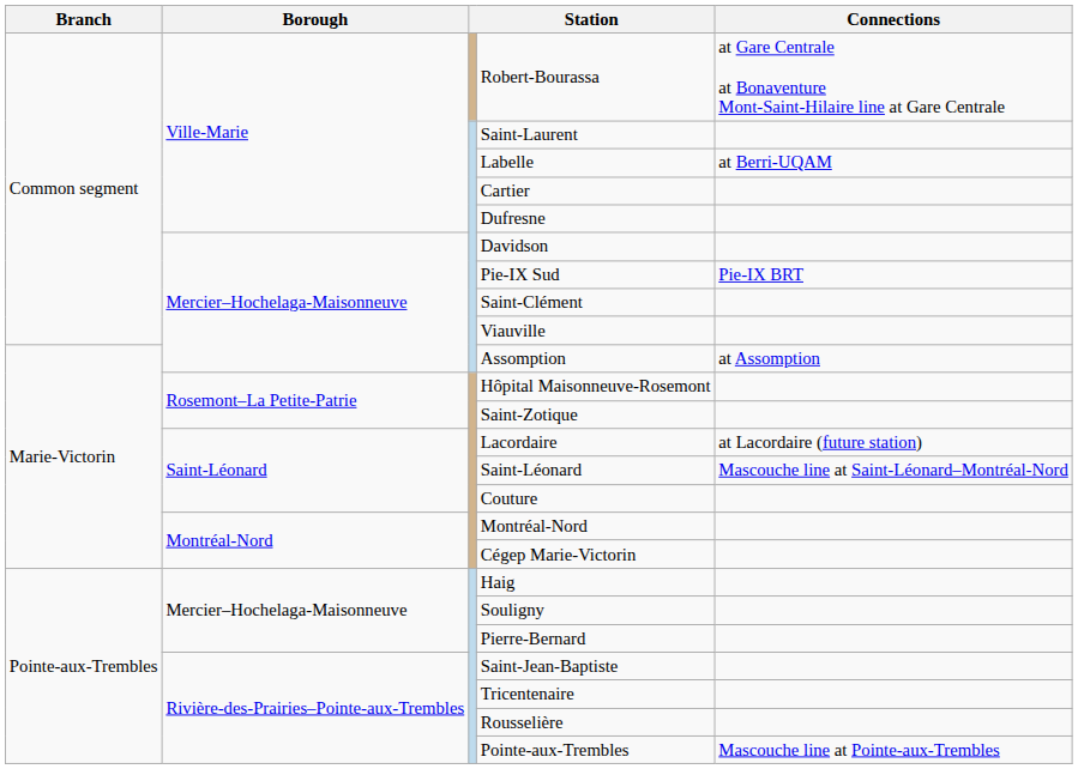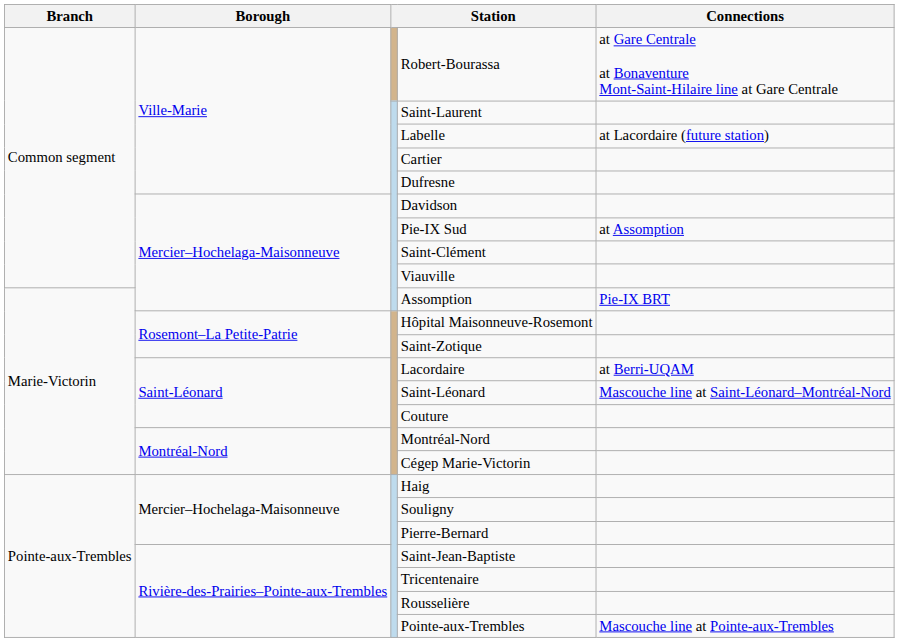Labelle | Connections: at Berri-UQAM -> at Lacordaire (future station)
Pie-IX Sud | Connections: Pie-IX BRT -> at Assomption
Assomption | Connections: at Assomption -> Pie-IX BRT
Lacordaire | Connections: at Lacordaire (future station) -> at Berri-UQAM
